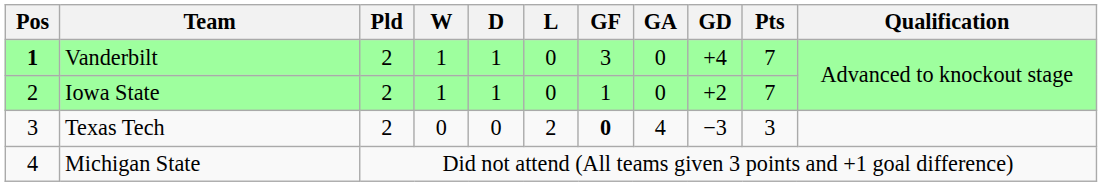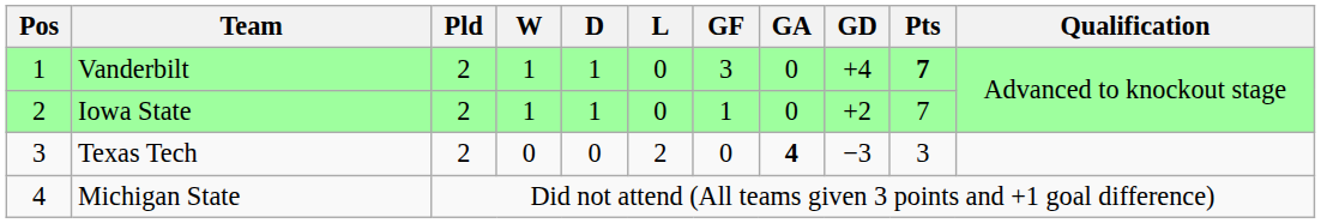Vanderbilt | Pos: bold -> normal
Vanderbilt | Pts: normal -> bold
Texas Tech | GF: bold -> normal
Texas Tech | GA: normal -> bold
